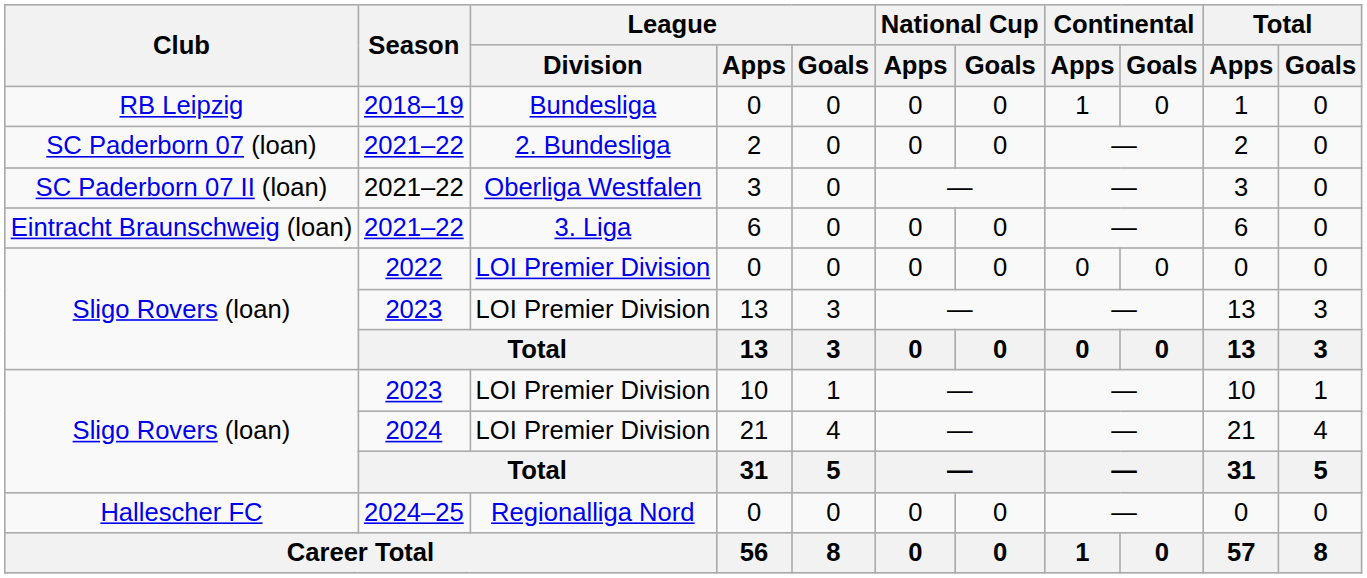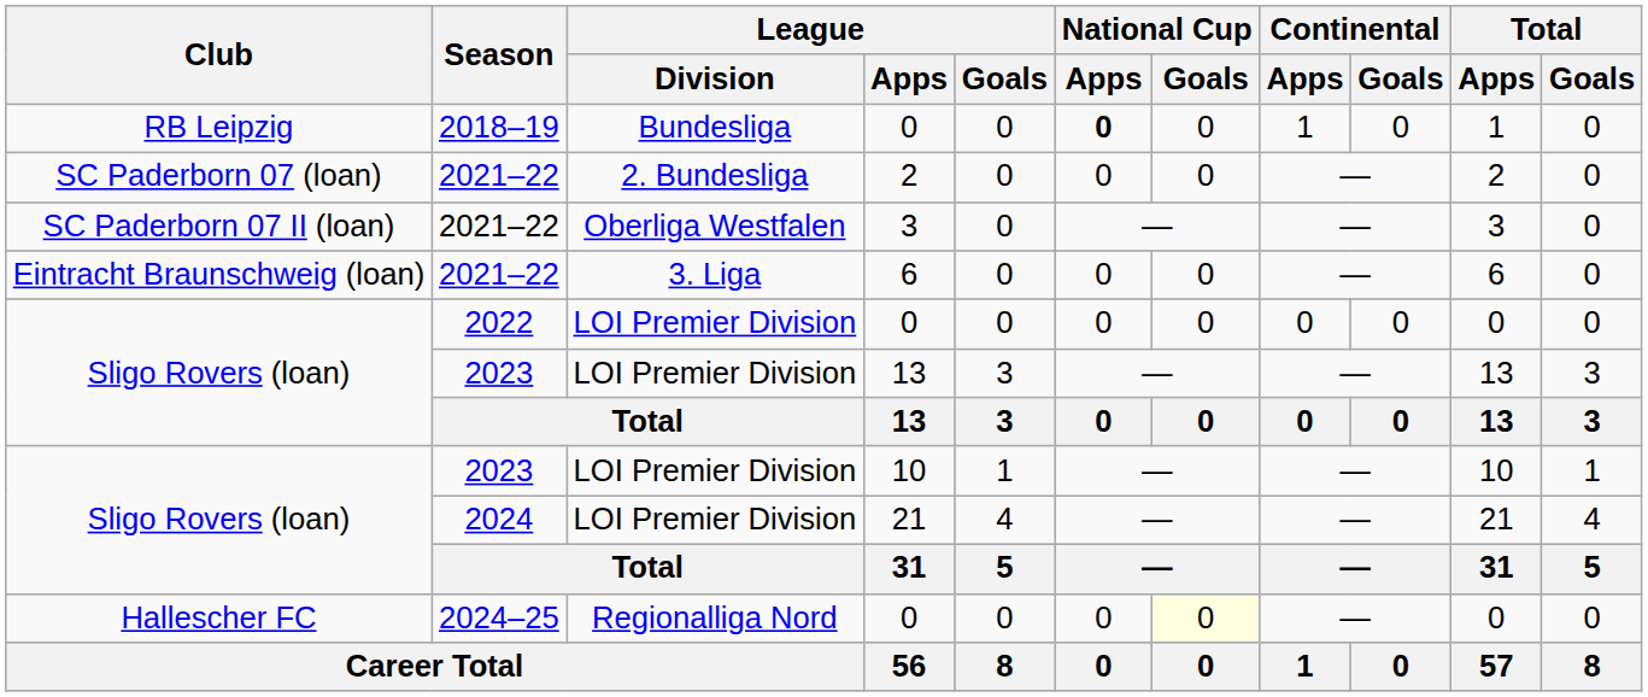RB Leipzig / 0 | National Cup / Apps: normal -> bold
Hallescher FC / 0 | National Cup / Goals: no background -> lightyellow background
